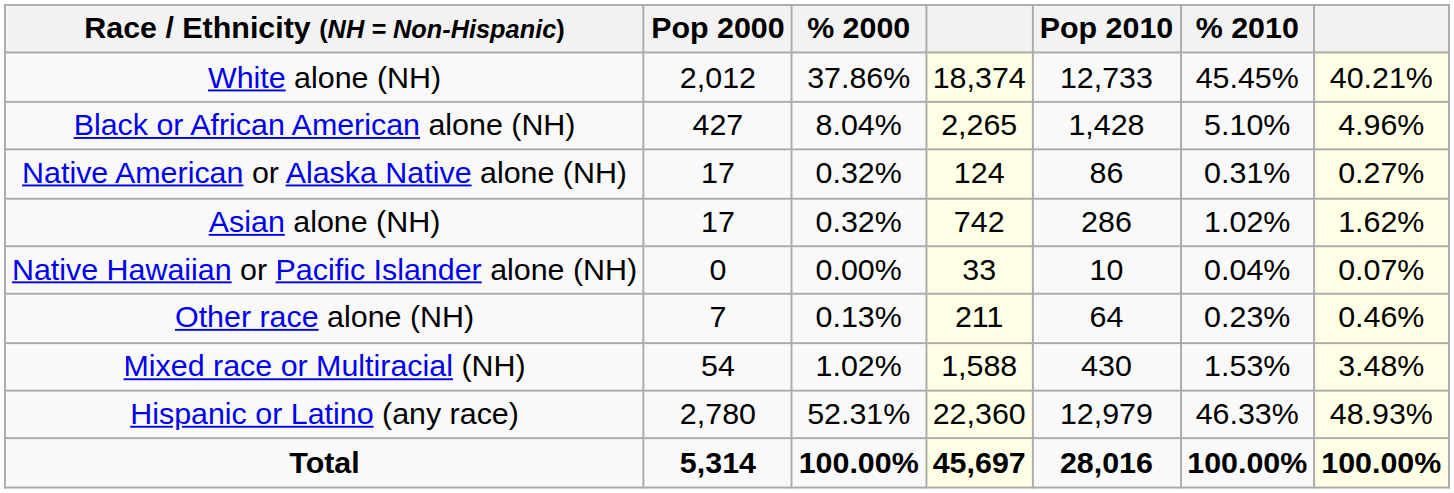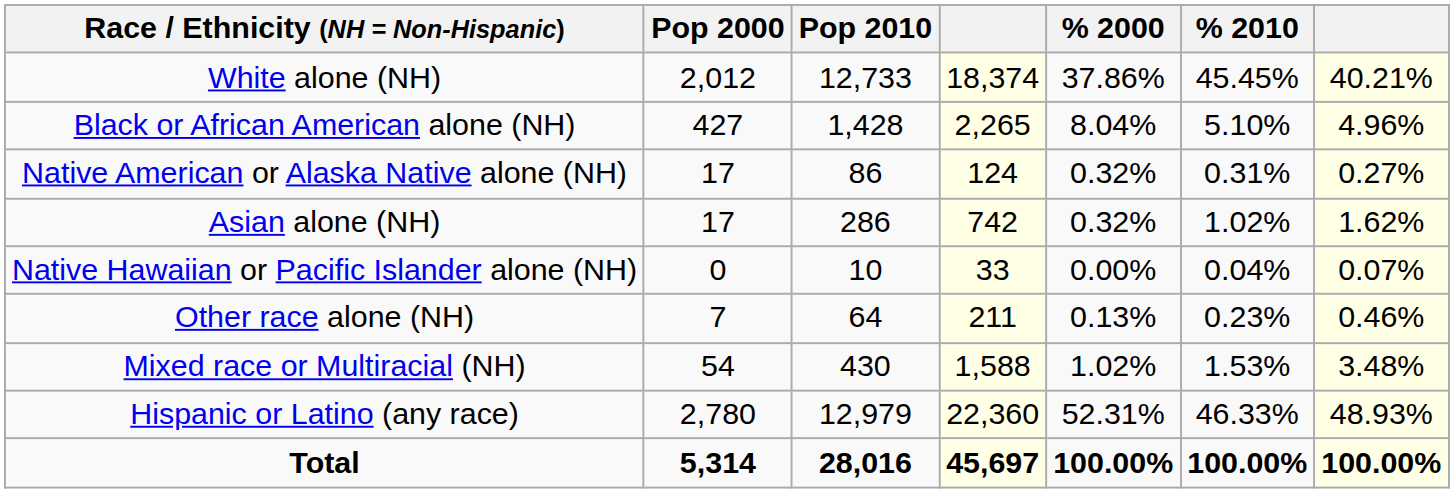columns swapped: Pop 2010 <-> % 2000
